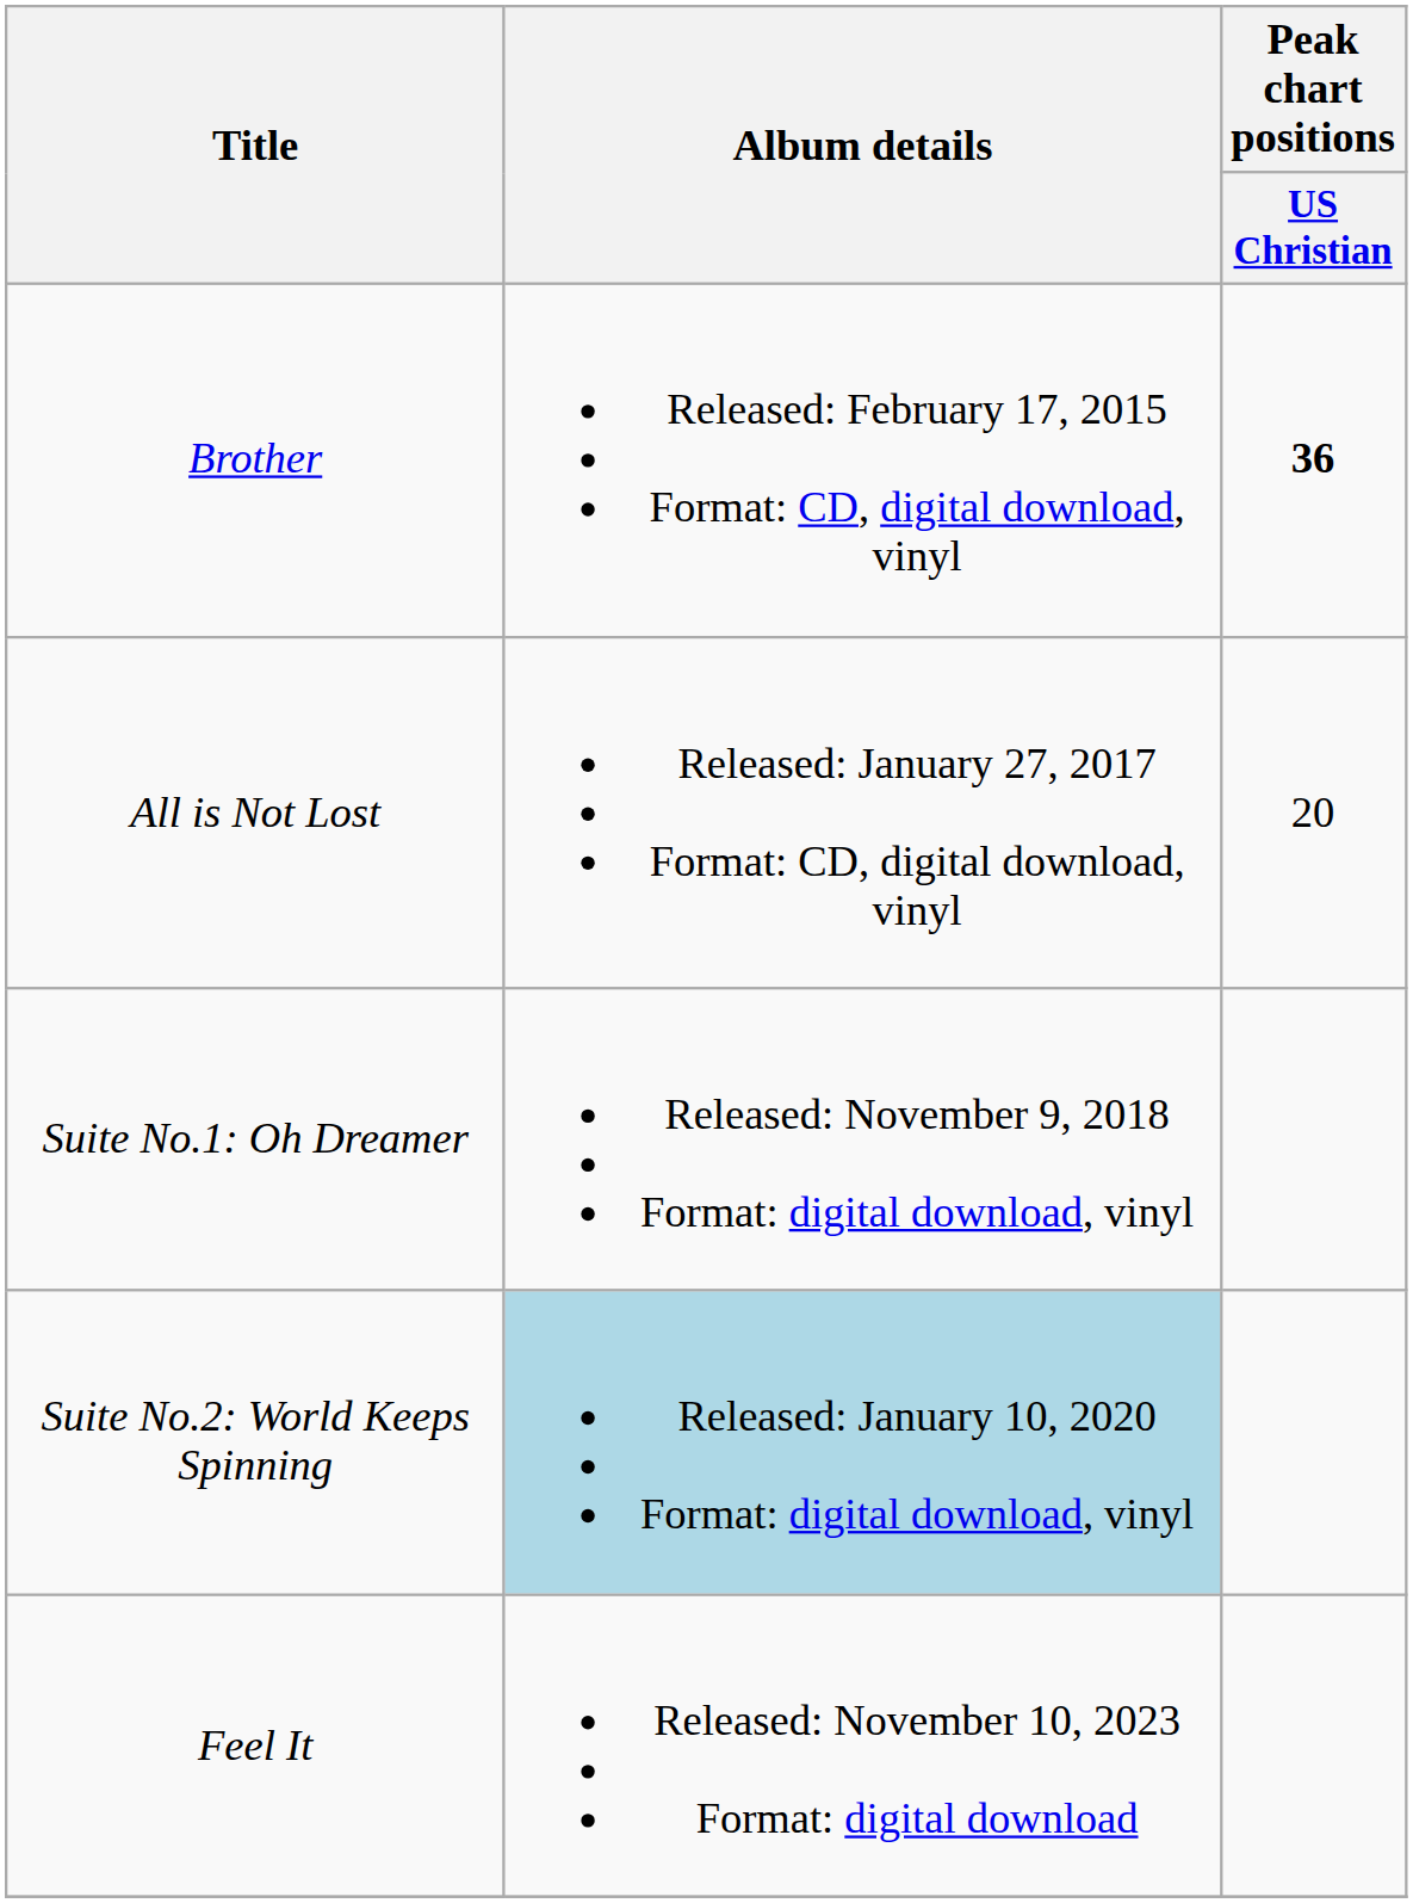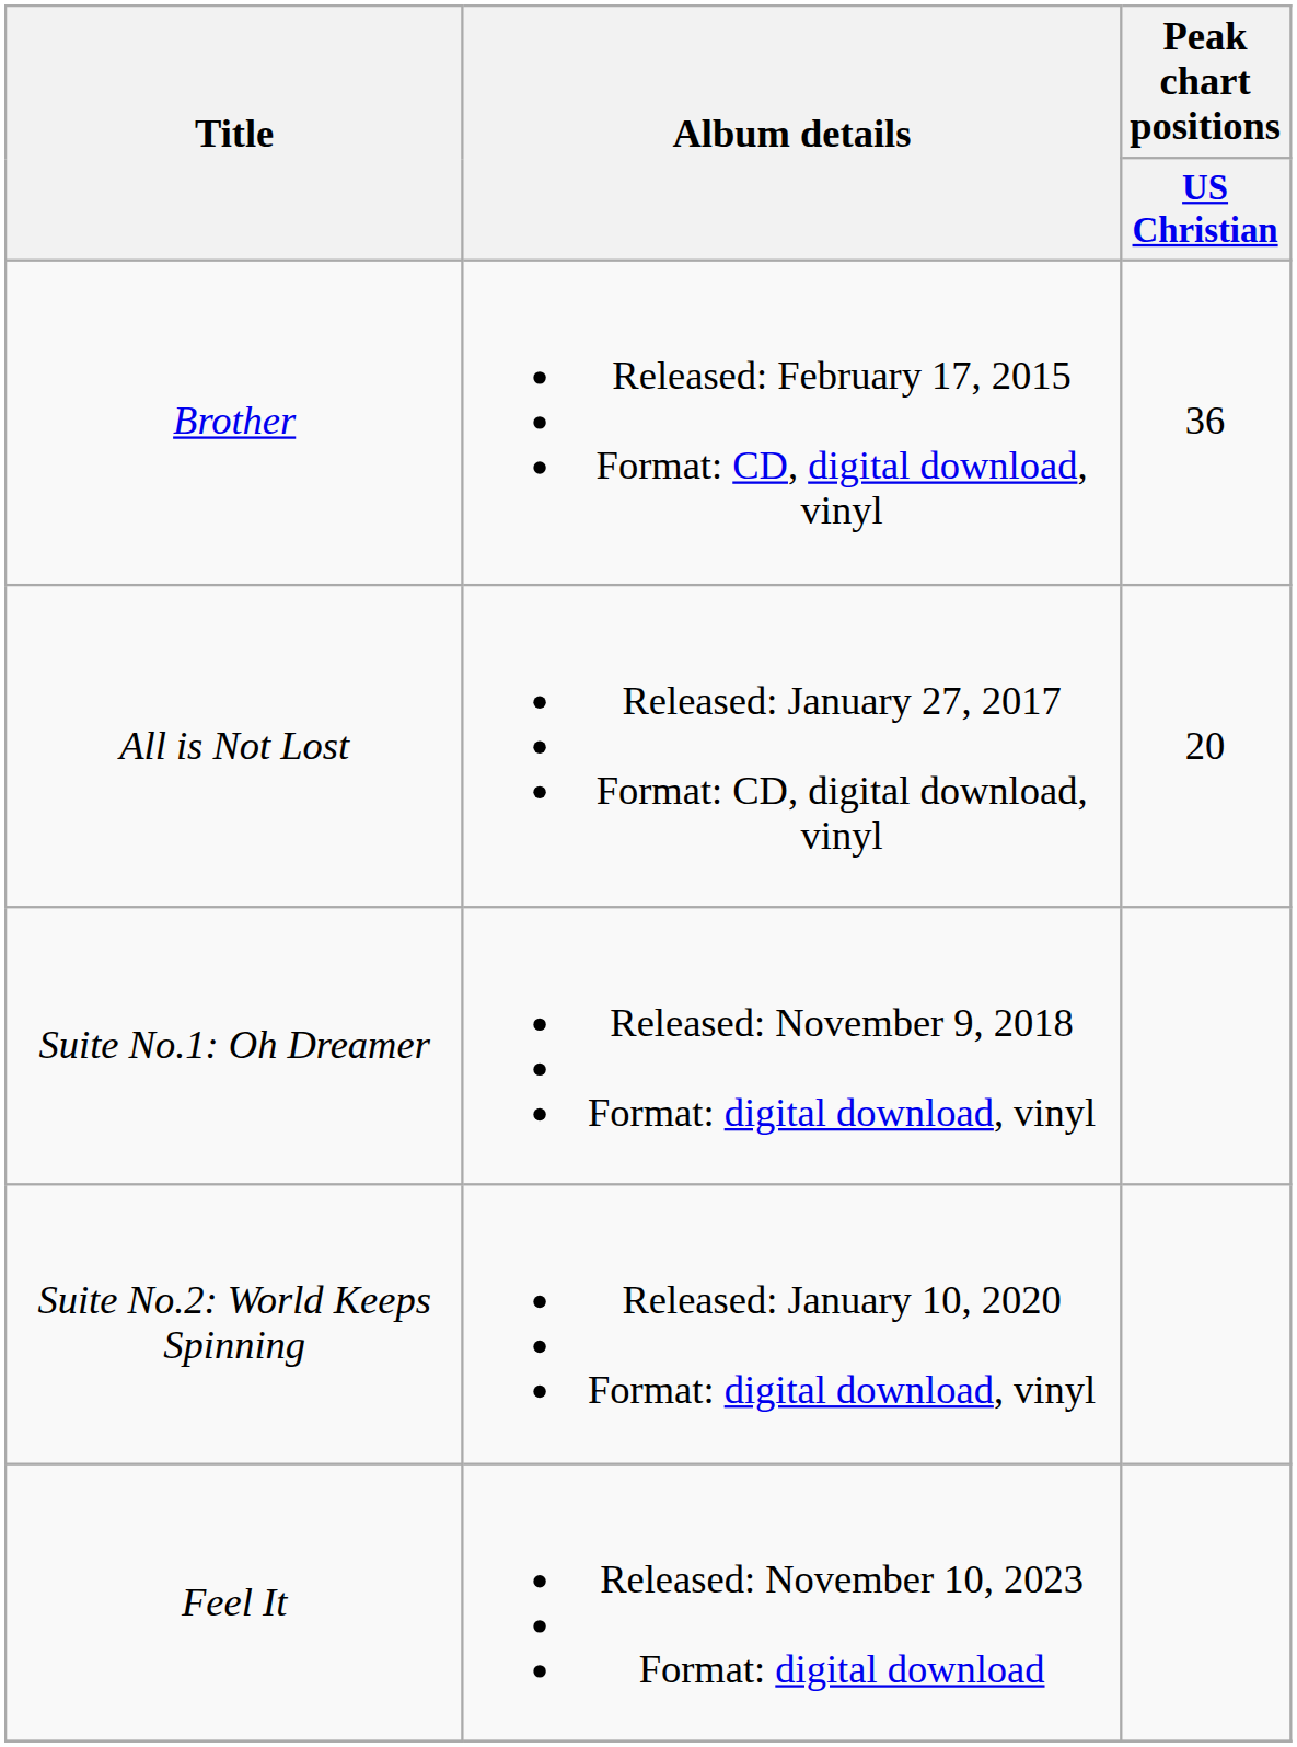Brother | Peak chart positions / US Christian: bold -> normal
Suite No.2: World Keeps Spinning | Album details: lightblue background -> no background
